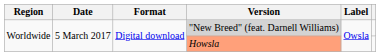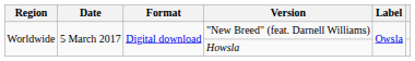"New Breed" (feat. Darnell Williams) | Version: lightgrey background -> no background
Howsla | Version: lightsalmon background -> no background
